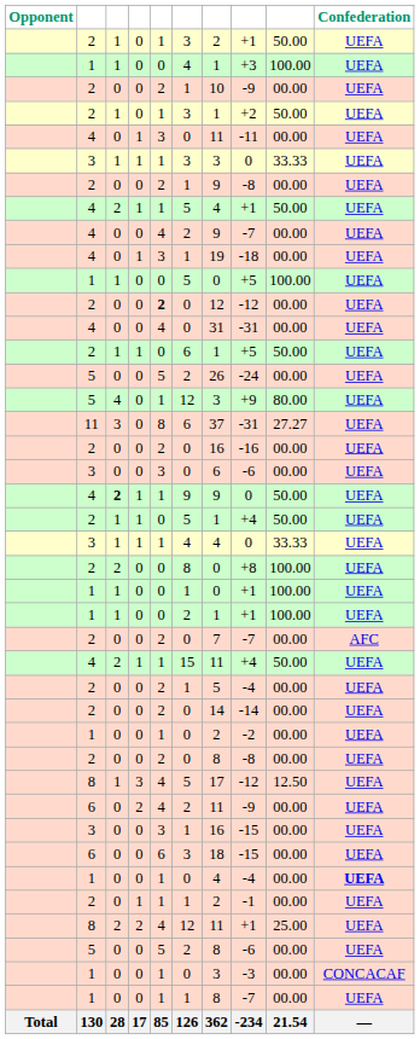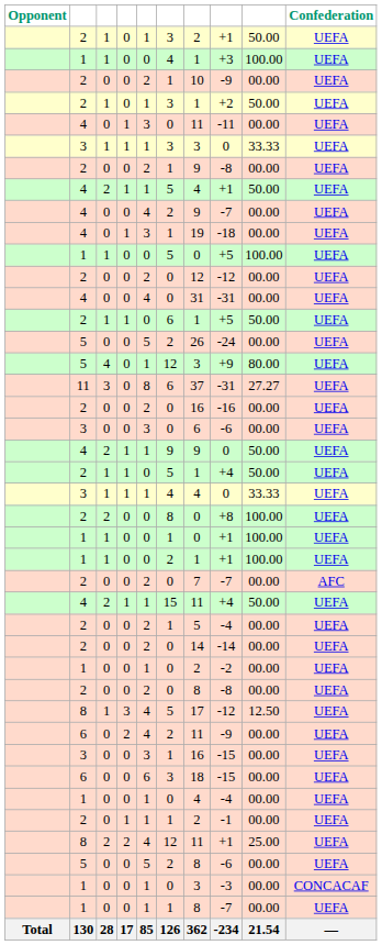row 13 | column 5: bold -> normal
row 21 | column 3: bold -> normal
row 37 | Confederation: bold -> normal
